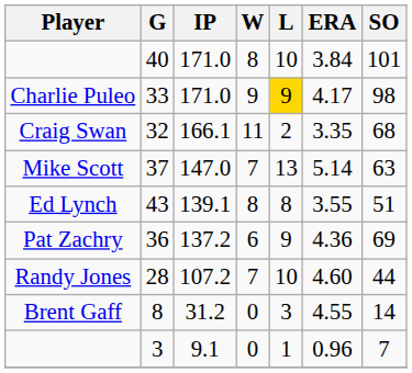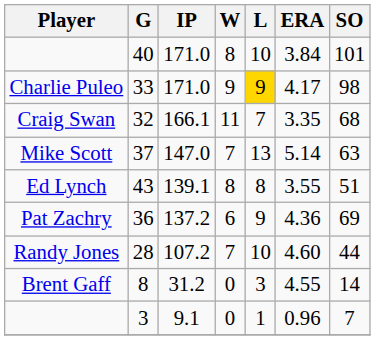Craig Swan | L: 2 -> 7
